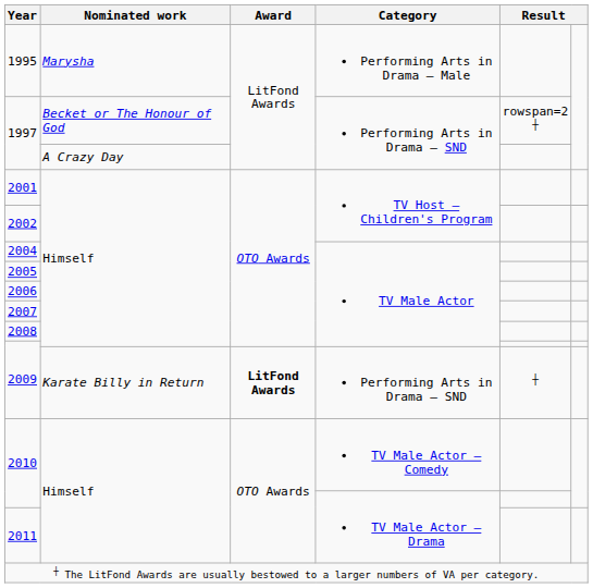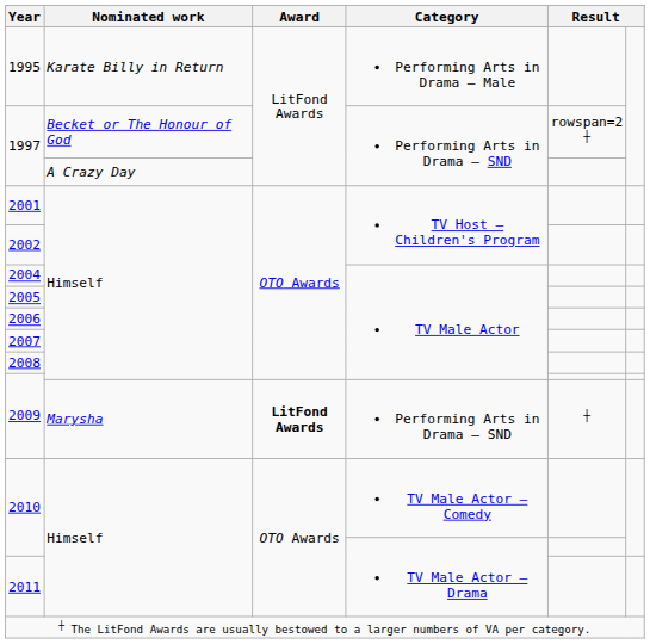1995 | Nominated work: Marysha -> Karate Billy in Return
2009 / Performing Arts in Drama – SND | Nominated work: Karate Billy in Return -> Marysha
